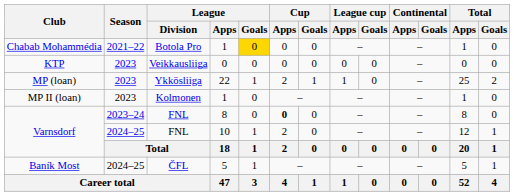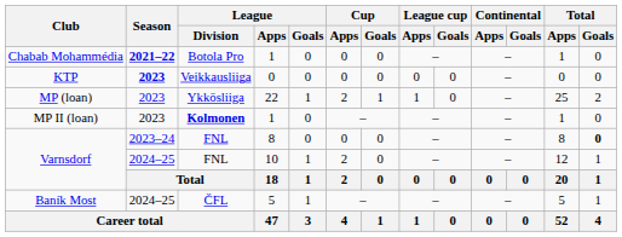Chabab Mohammédia | Season: normal -> bold
Chabab Mohammédia | League / Goals: gold background -> no background
KTP | Season: normal -> bold
MP II (loan) | League / Division: normal -> bold
Varnsdorf / 8 | Cup / Apps: bold -> normal
Varnsdorf / 8 | Total / Goals: normal -> bold
